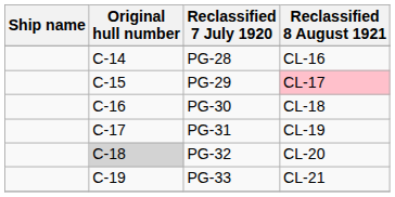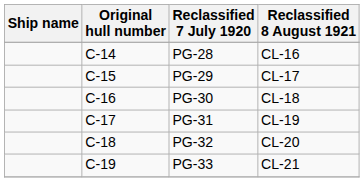PG-29 | Reclassified 8 August 1921: pink background -> no background
PG-32 | Original hull number: lightgrey background -> no background
